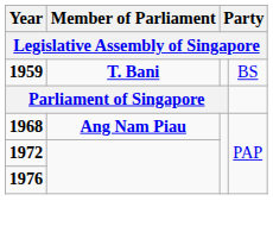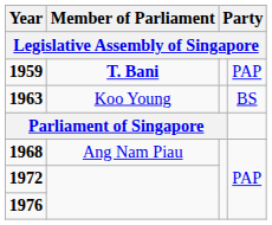1959 | column 4: BS -> PAP
+ row: 1963 | Koo Young | BS
1968 | Member of Parliament: bold -> normal
